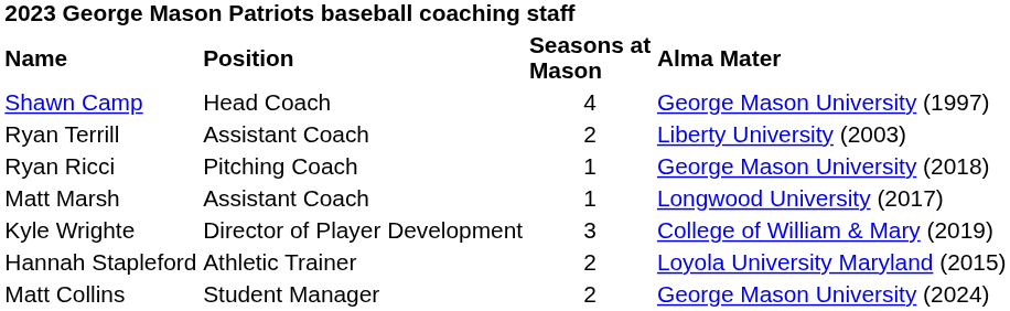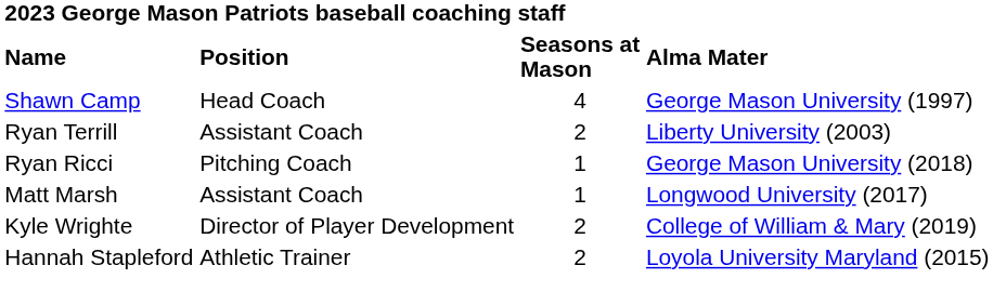Kyle Wrighte | Seasons at Mason: 3 -> 2
- row: Matt Collins | Student Manager | 2 | George Mason University (2024)
